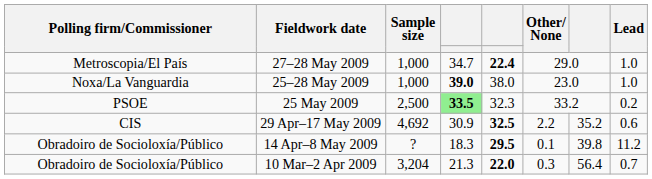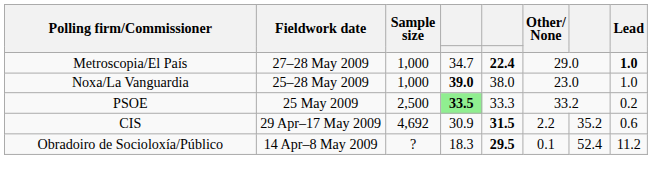27–28 May 2009 | Lead: normal -> bold
25 May 2009 | column 5: 32.3 -> 33.3
29 Apr–17 May 2009 | column 5: 32.5 -> 31.5
14 Apr–8 May 2009 | column 7: 39.8 -> 52.4
- row: Obradoiro de Socioloxía/Público | 10 Mar–2 Apr 2009 | 3,204 | 21.3 | 22.0 | 0.3 | 56.4 | 0.7
